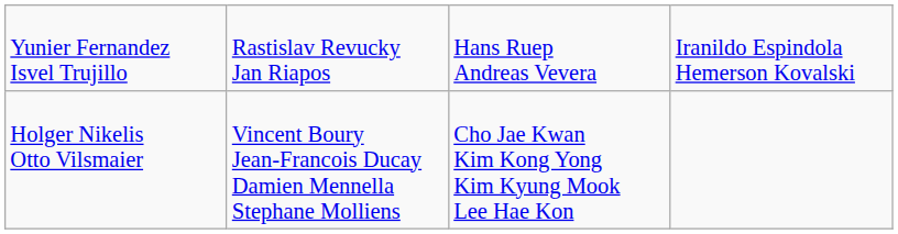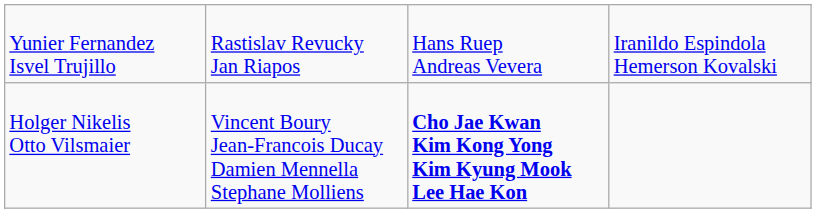Holger Nikelis Otto Vilsmaier | column 3: normal -> bold
